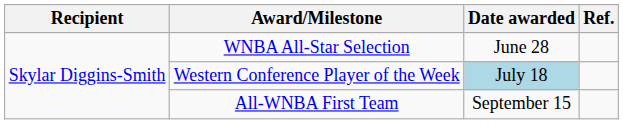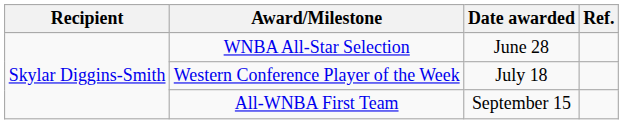Western Conference Player of the Week | Date awarded: lightblue background -> no background
